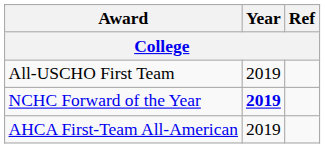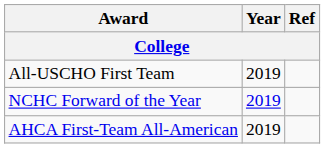NCHC Forward of the Year | Year: bold -> normal
